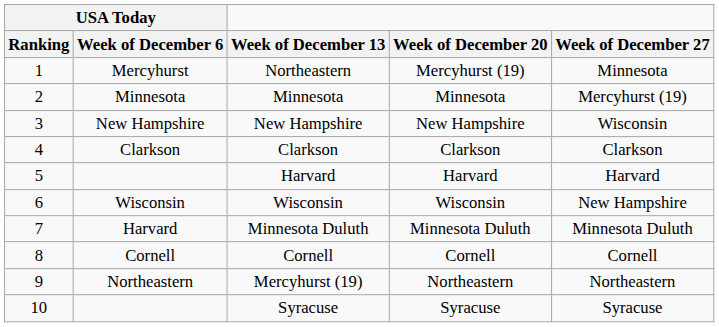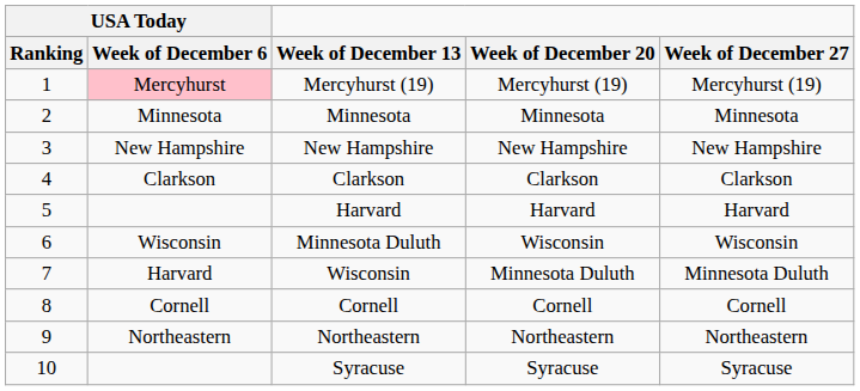row 3 | USA Today / Week of December 6: no background -> pink background
row 3 | Week of December 13: Northeastern -> Mercyhurst (19)
row 3 | Week of December 27: Minnesota -> Mercyhurst (19)
row 4 | Week of December 27: Mercyhurst (19) -> Minnesota
row 5 | Week of December 27: Wisconsin -> New Hampshire
row 8 | Week of December 13: Wisconsin -> Minnesota Duluth
row 8 | Week of December 27: New Hampshire -> Wisconsin
row 9 | Week of December 13: Minnesota Duluth -> Wisconsin
row 11 | Week of December 13: Mercyhurst (19) -> Northeastern
